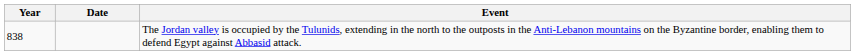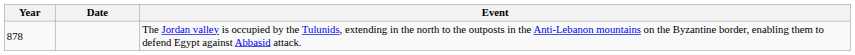row 2 | Year: 838 -> 878
